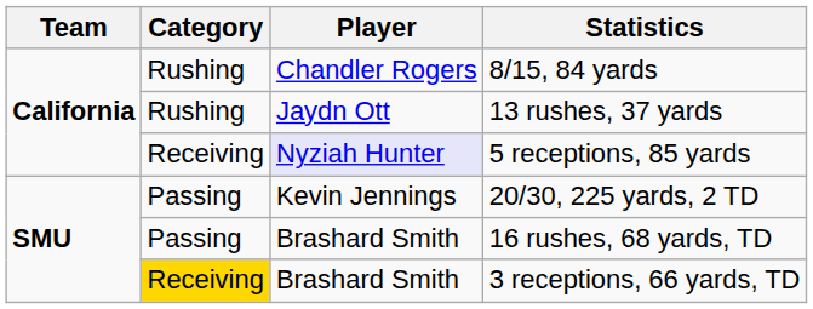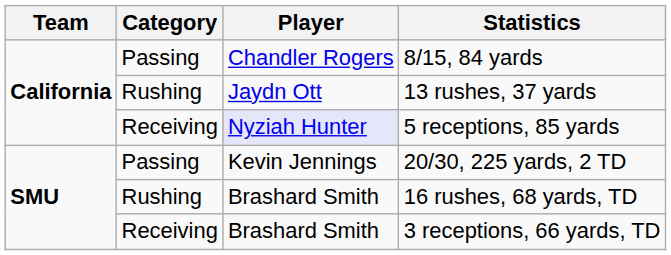8/15, 84 yards | Category: Rushing -> Passing
16 rushes, 68 yards, TD | Category: Passing -> Rushing
3 receptions, 66 yards, TD | Category: gold background -> no background
